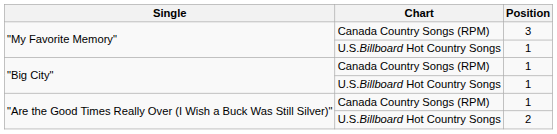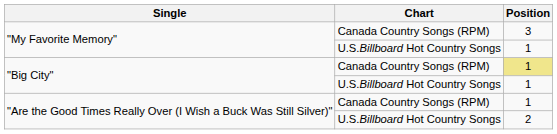"Big City" / Canada Country Songs (RPM) | Position: no background -> khaki background
